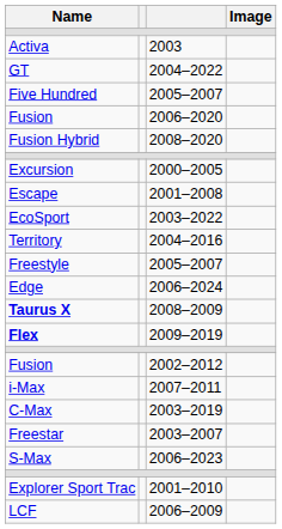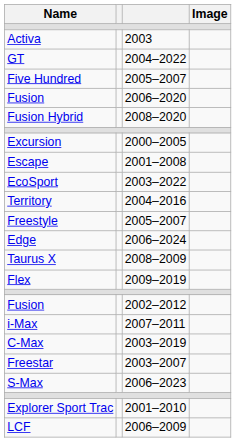Taurus X | Name: bold -> normal
Flex | Name: bold -> normal
